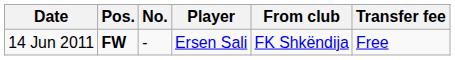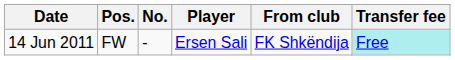14 Jun 2011 | Pos.: bold -> normal
14 Jun 2011 | Transfer fee: no background -> paleturquoise background
